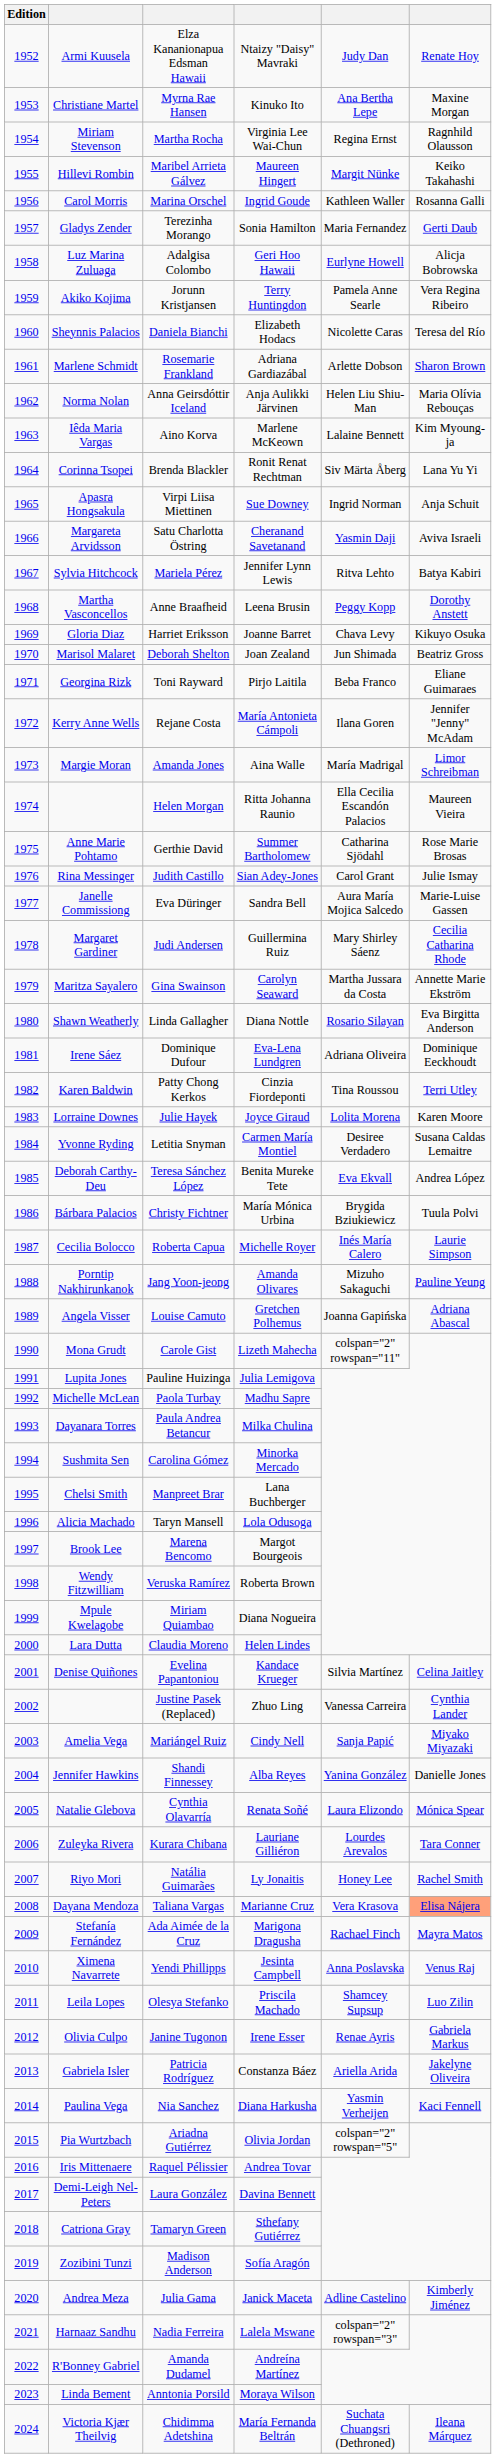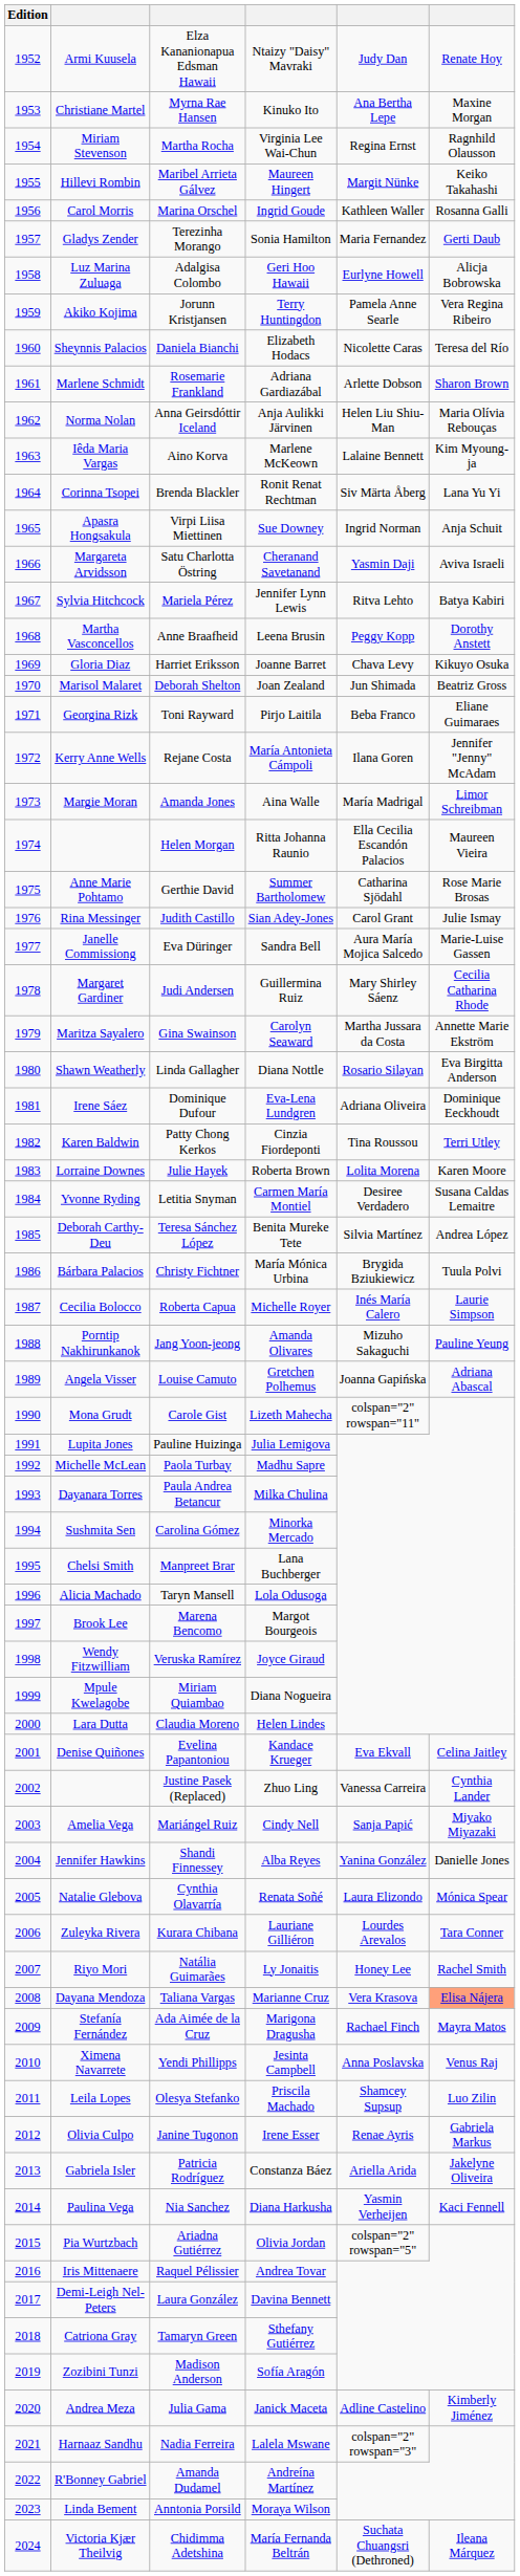Julie Hayek | column 4: Joyce Giraud -> Roberta Brown
Teresa Sánchez López | column 5: Eva Ekvall -> Silvia Martínez
Veruska Ramírez | column 4: Roberta Brown -> Joyce Giraud
Evelina Papantoniou | column 5: Silvia Martínez -> Eva Ekvall
